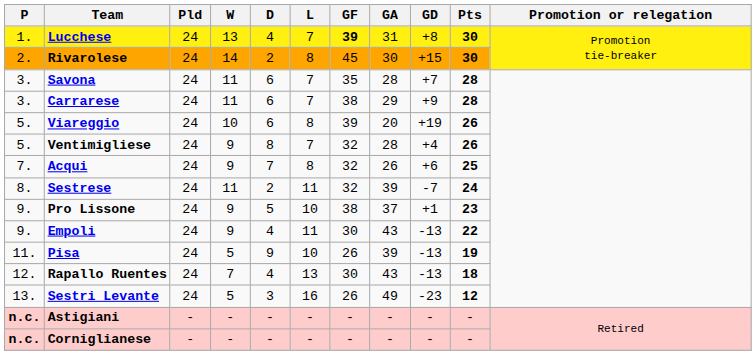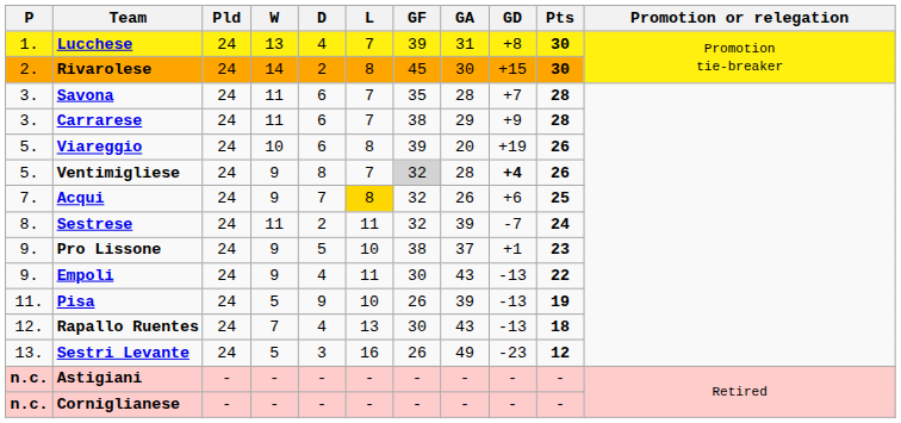Lucchese | GF: bold -> normal
Ventimigliese | GF: no background -> lightgrey background
Ventimigliese | GD: normal -> bold
Acqui | L: no background -> gold background
